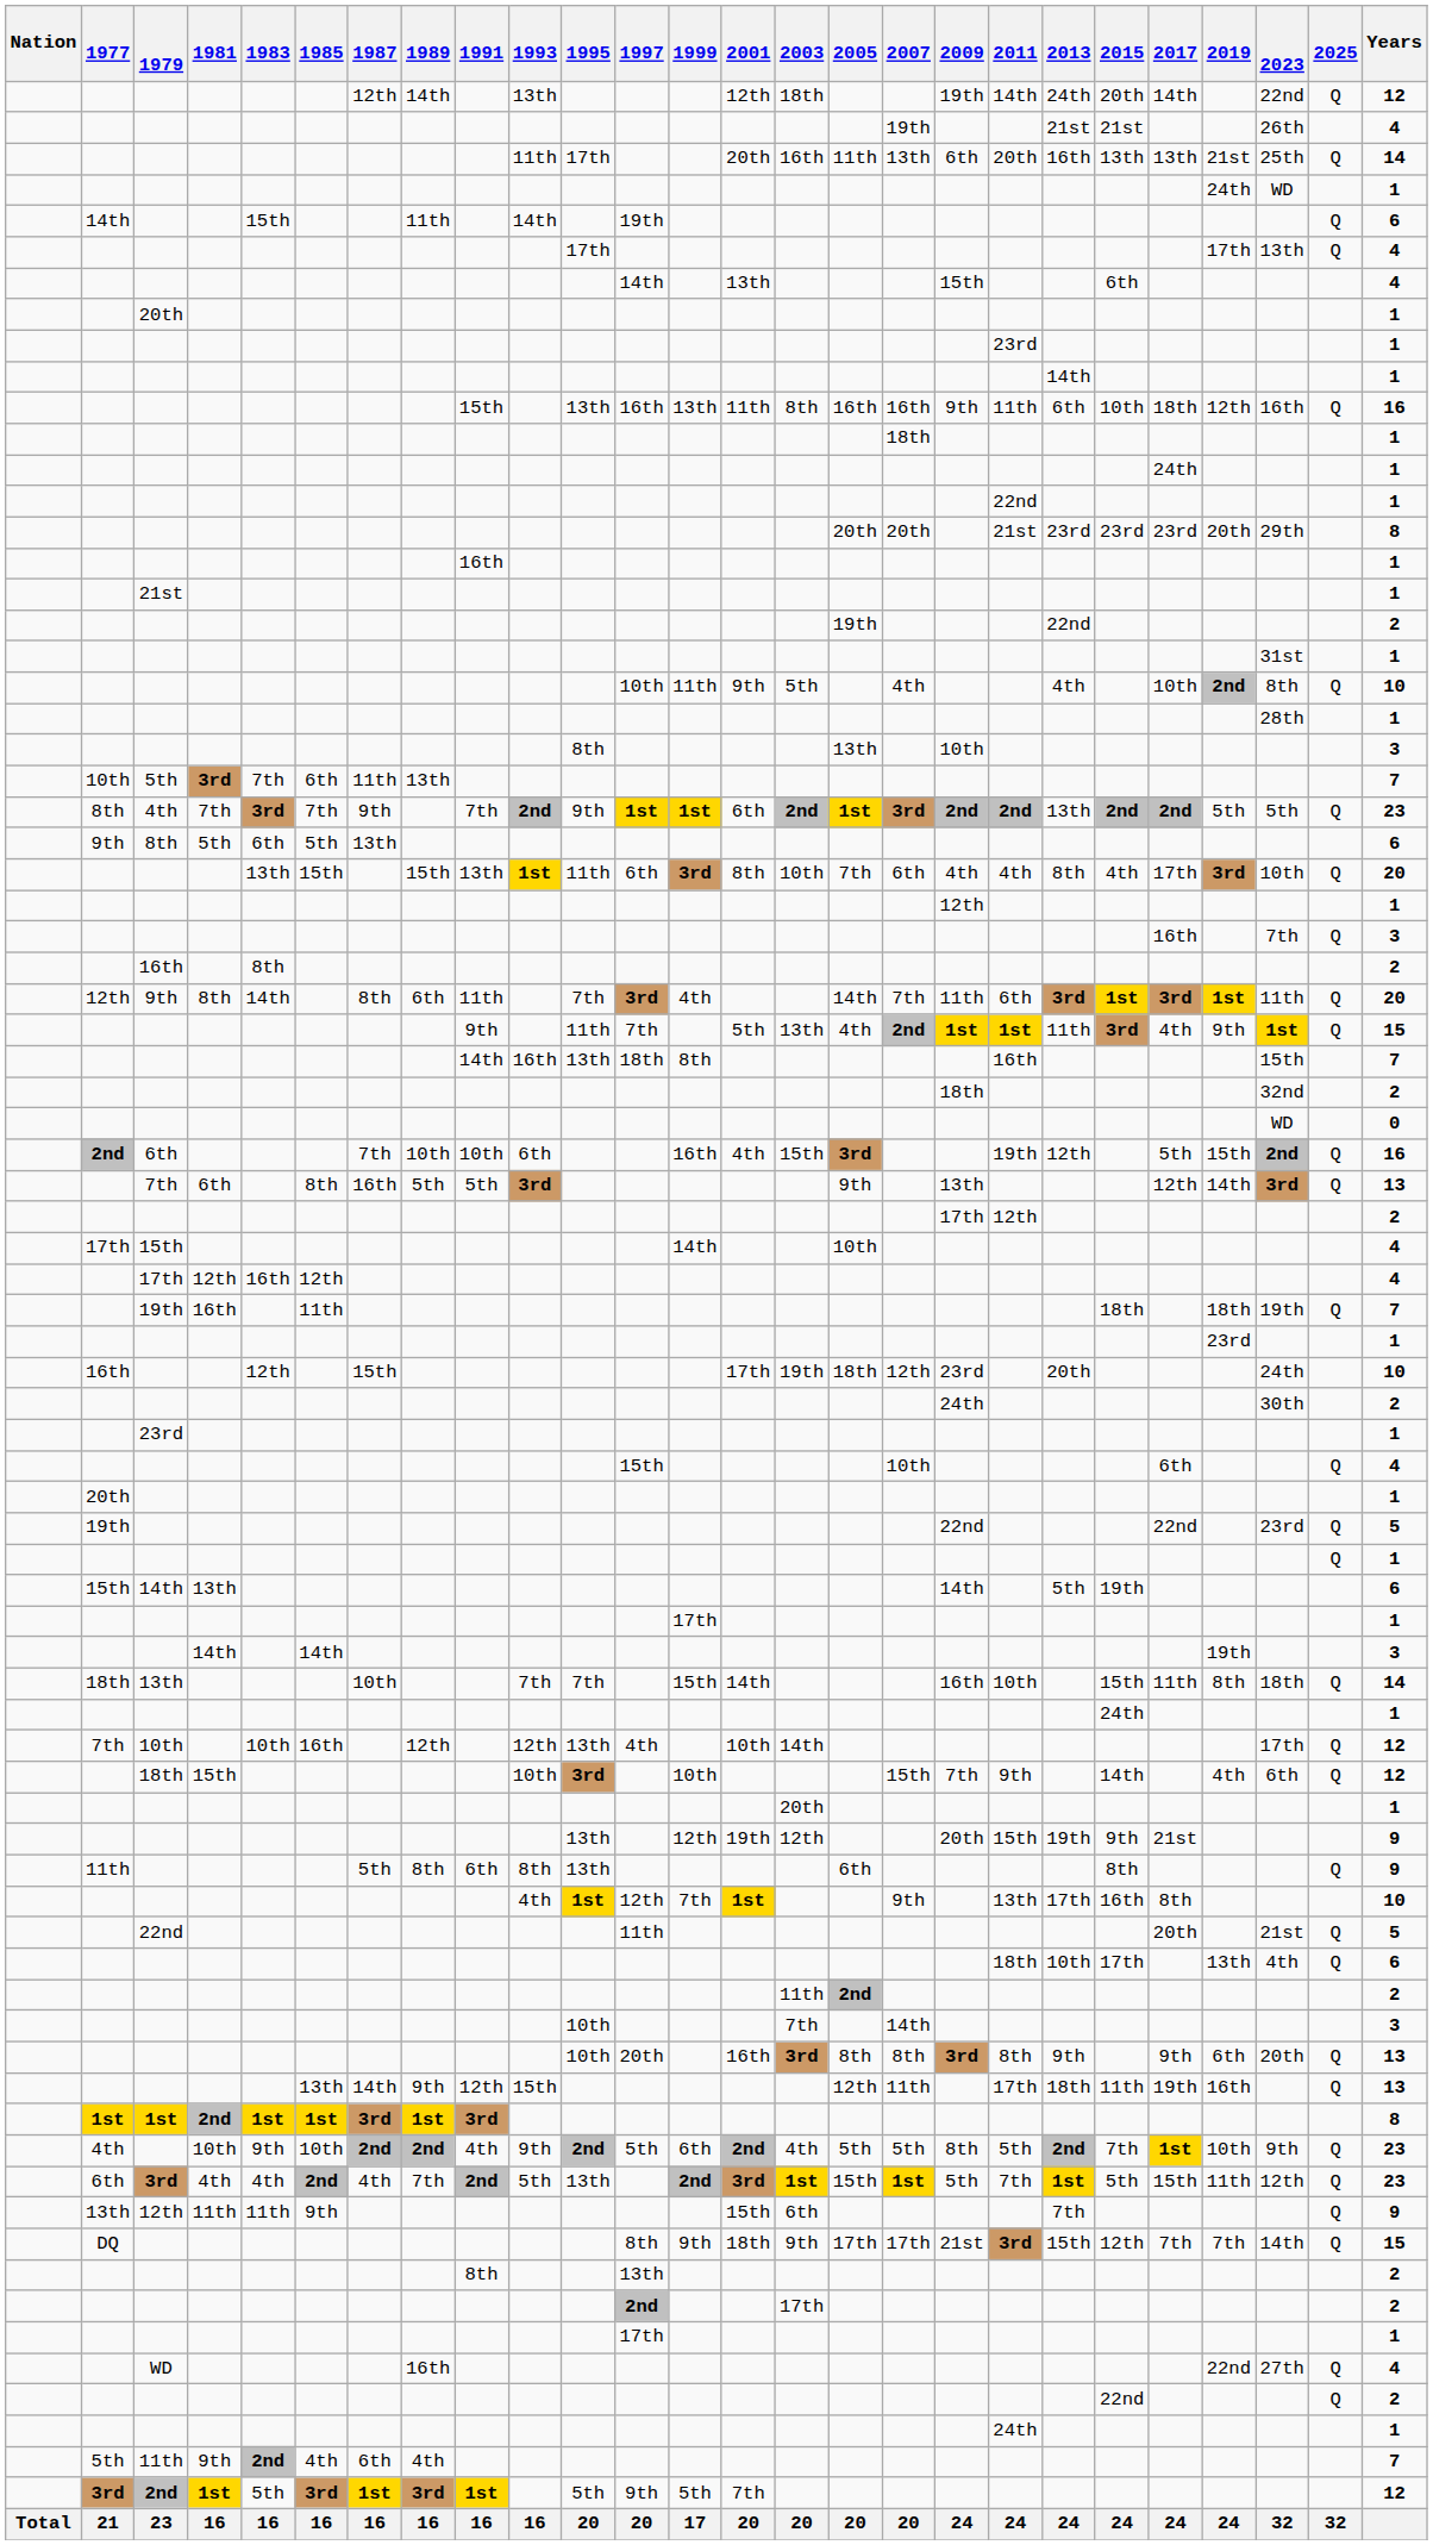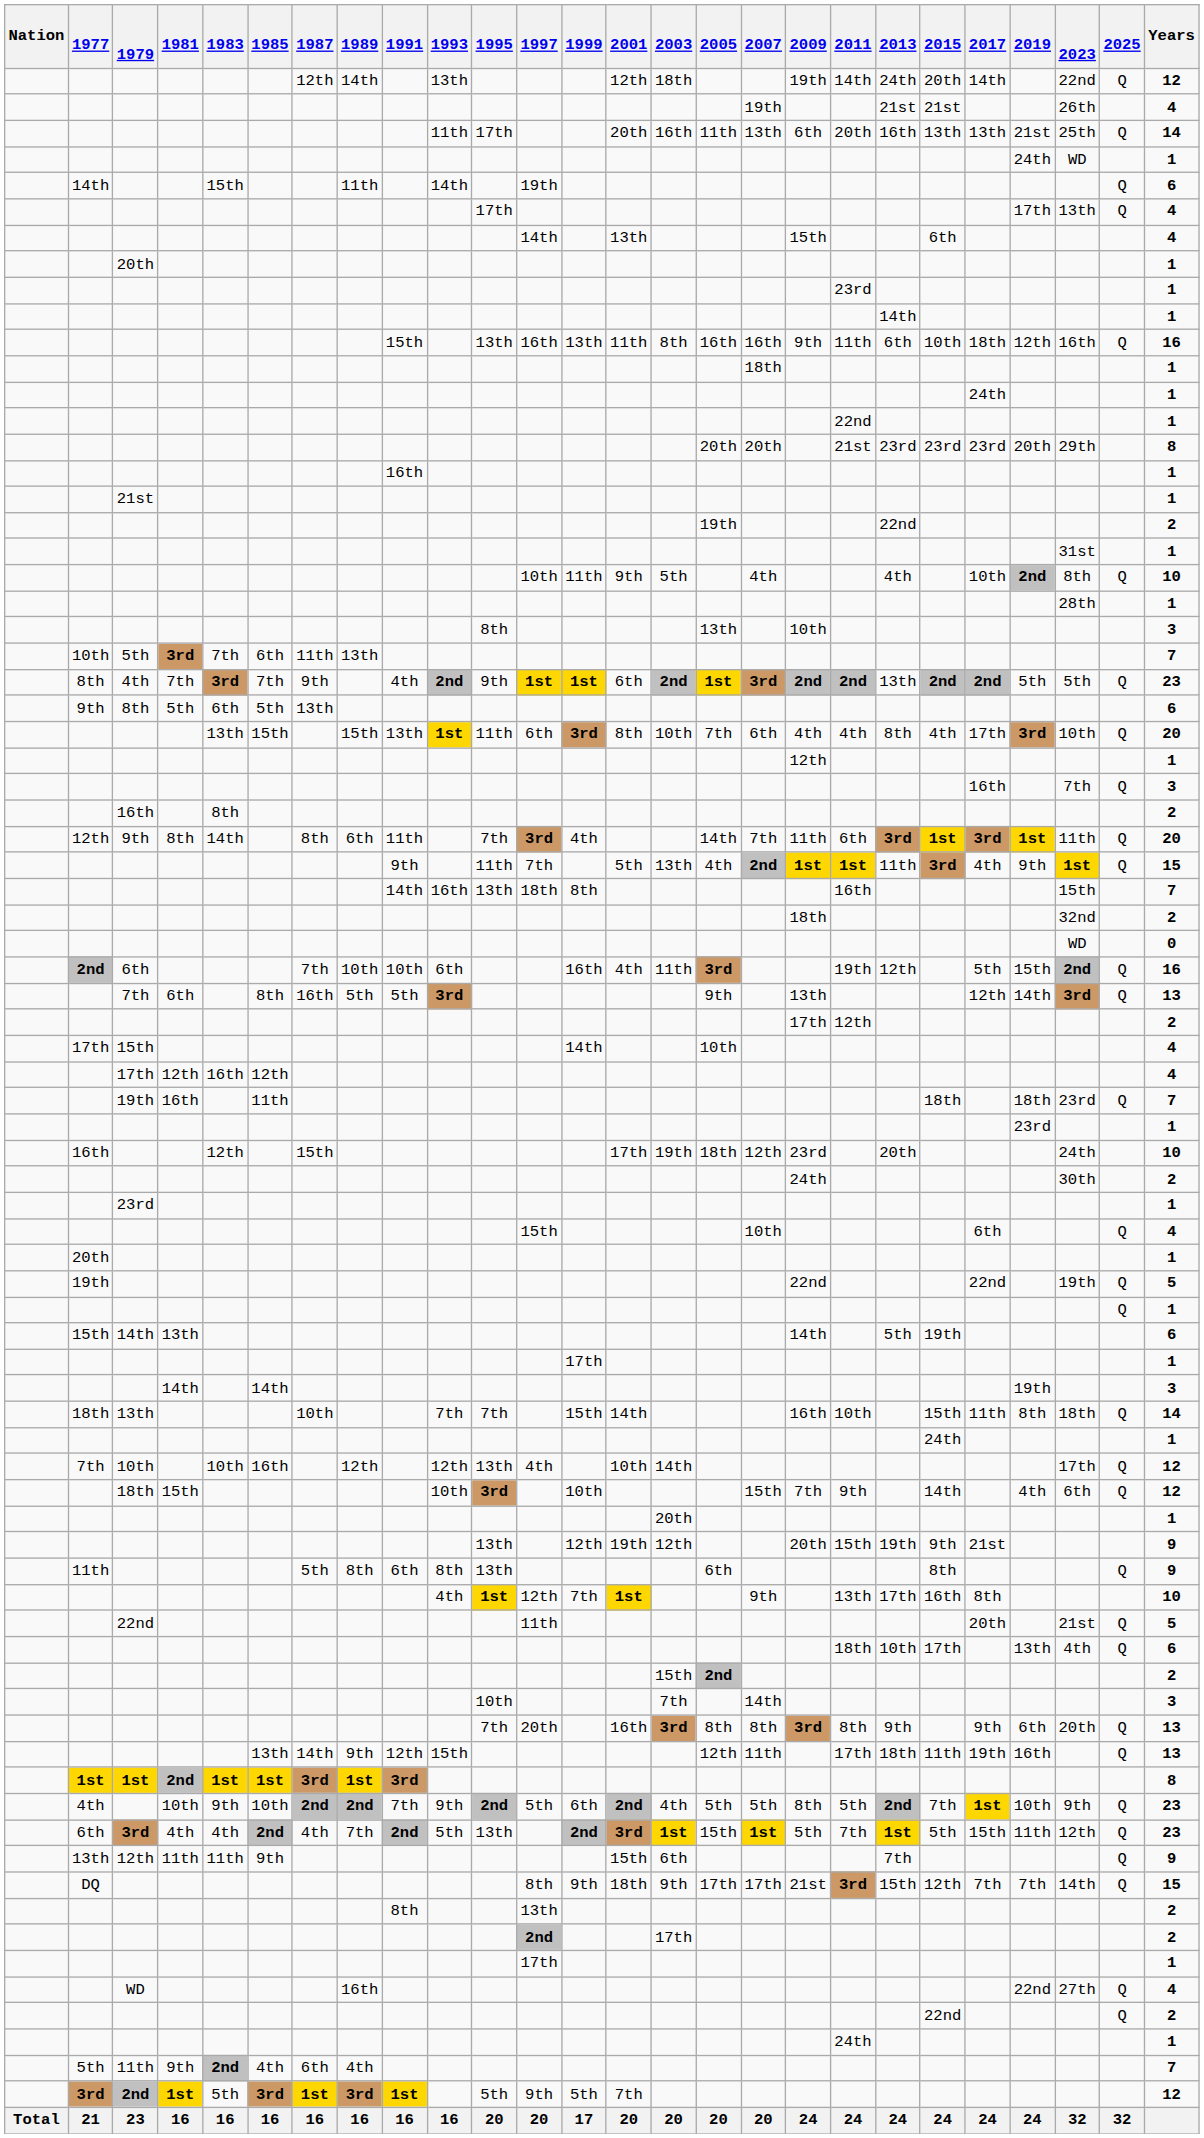row 25 | 1991: 7th -> 4th
row 36 | 2003: 15th -> 11th
row 41 | 2023: 19th -> 23rd
row 48 | 2023: 23rd -> 19th
row 63 | 2003: 11th -> 15th
row 65 | 1995: 10th -> 7th
row 68 | 1991: 4th -> 7th
